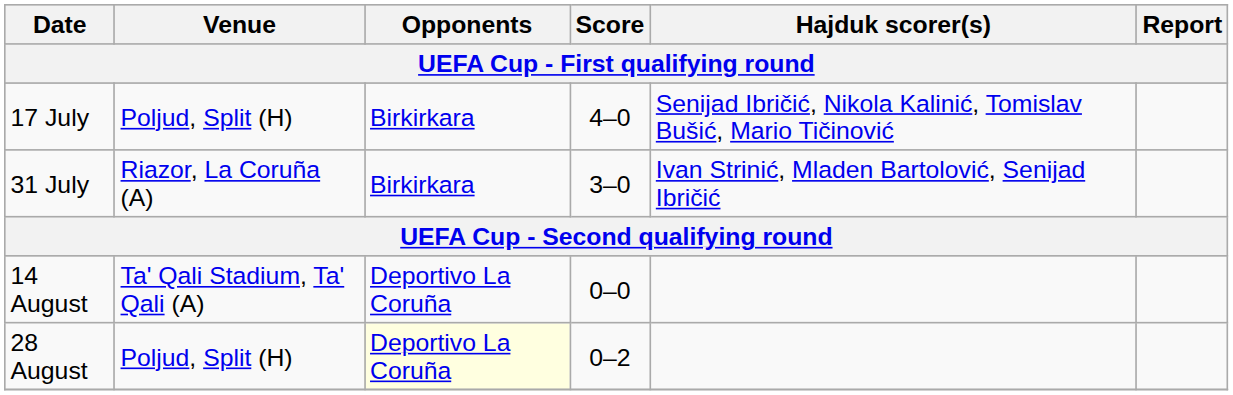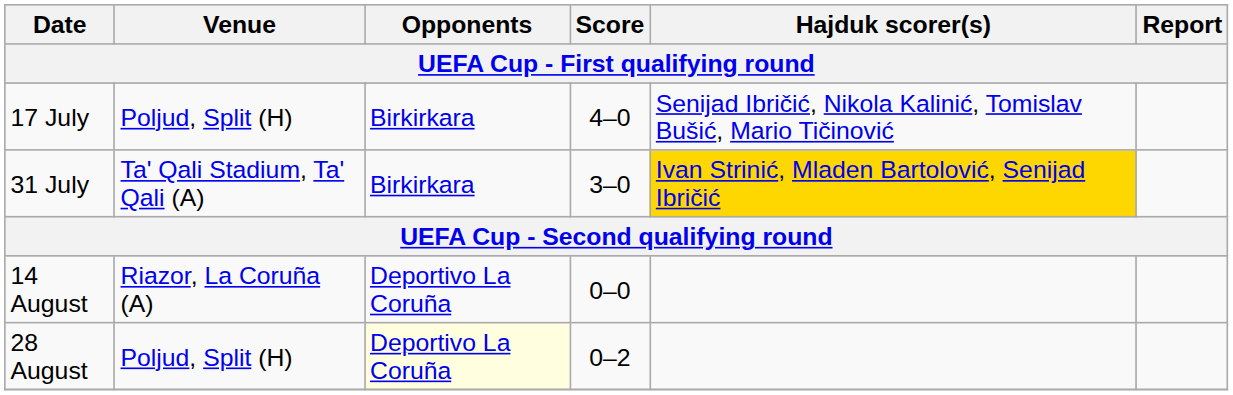31 July | Venue: Riazor, La Coruña (A) -> Ta' Qali Stadium, Ta' Qali (A)
31 July | Hajduk scorer(s): no background -> gold background
14 August | Venue: Ta' Qali Stadium, Ta' Qali (A) -> Riazor, La Coruña (A)
